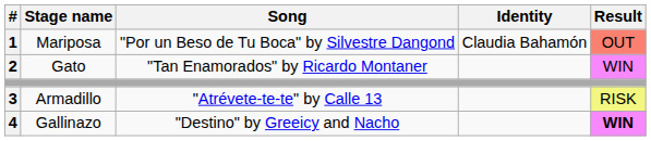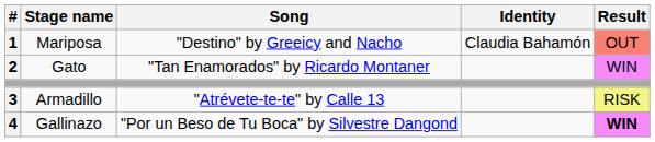Mariposa | Song: "Por un Beso de Tu Boca" by Silvestre Dangond -> "Destino" by Greeicy and Nacho
Gallinazo | Song: "Destino" by Greeicy and Nacho -> "Por un Beso de Tu Boca" by Silvestre Dangond
